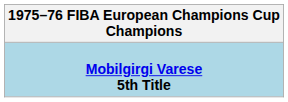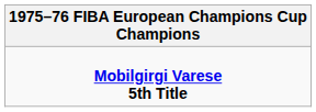row 2 | column 1: lightblue background -> no background
